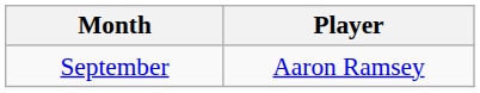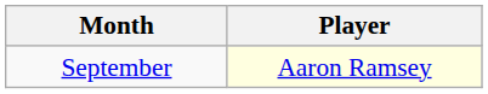September | Player: no background -> lightyellow background
